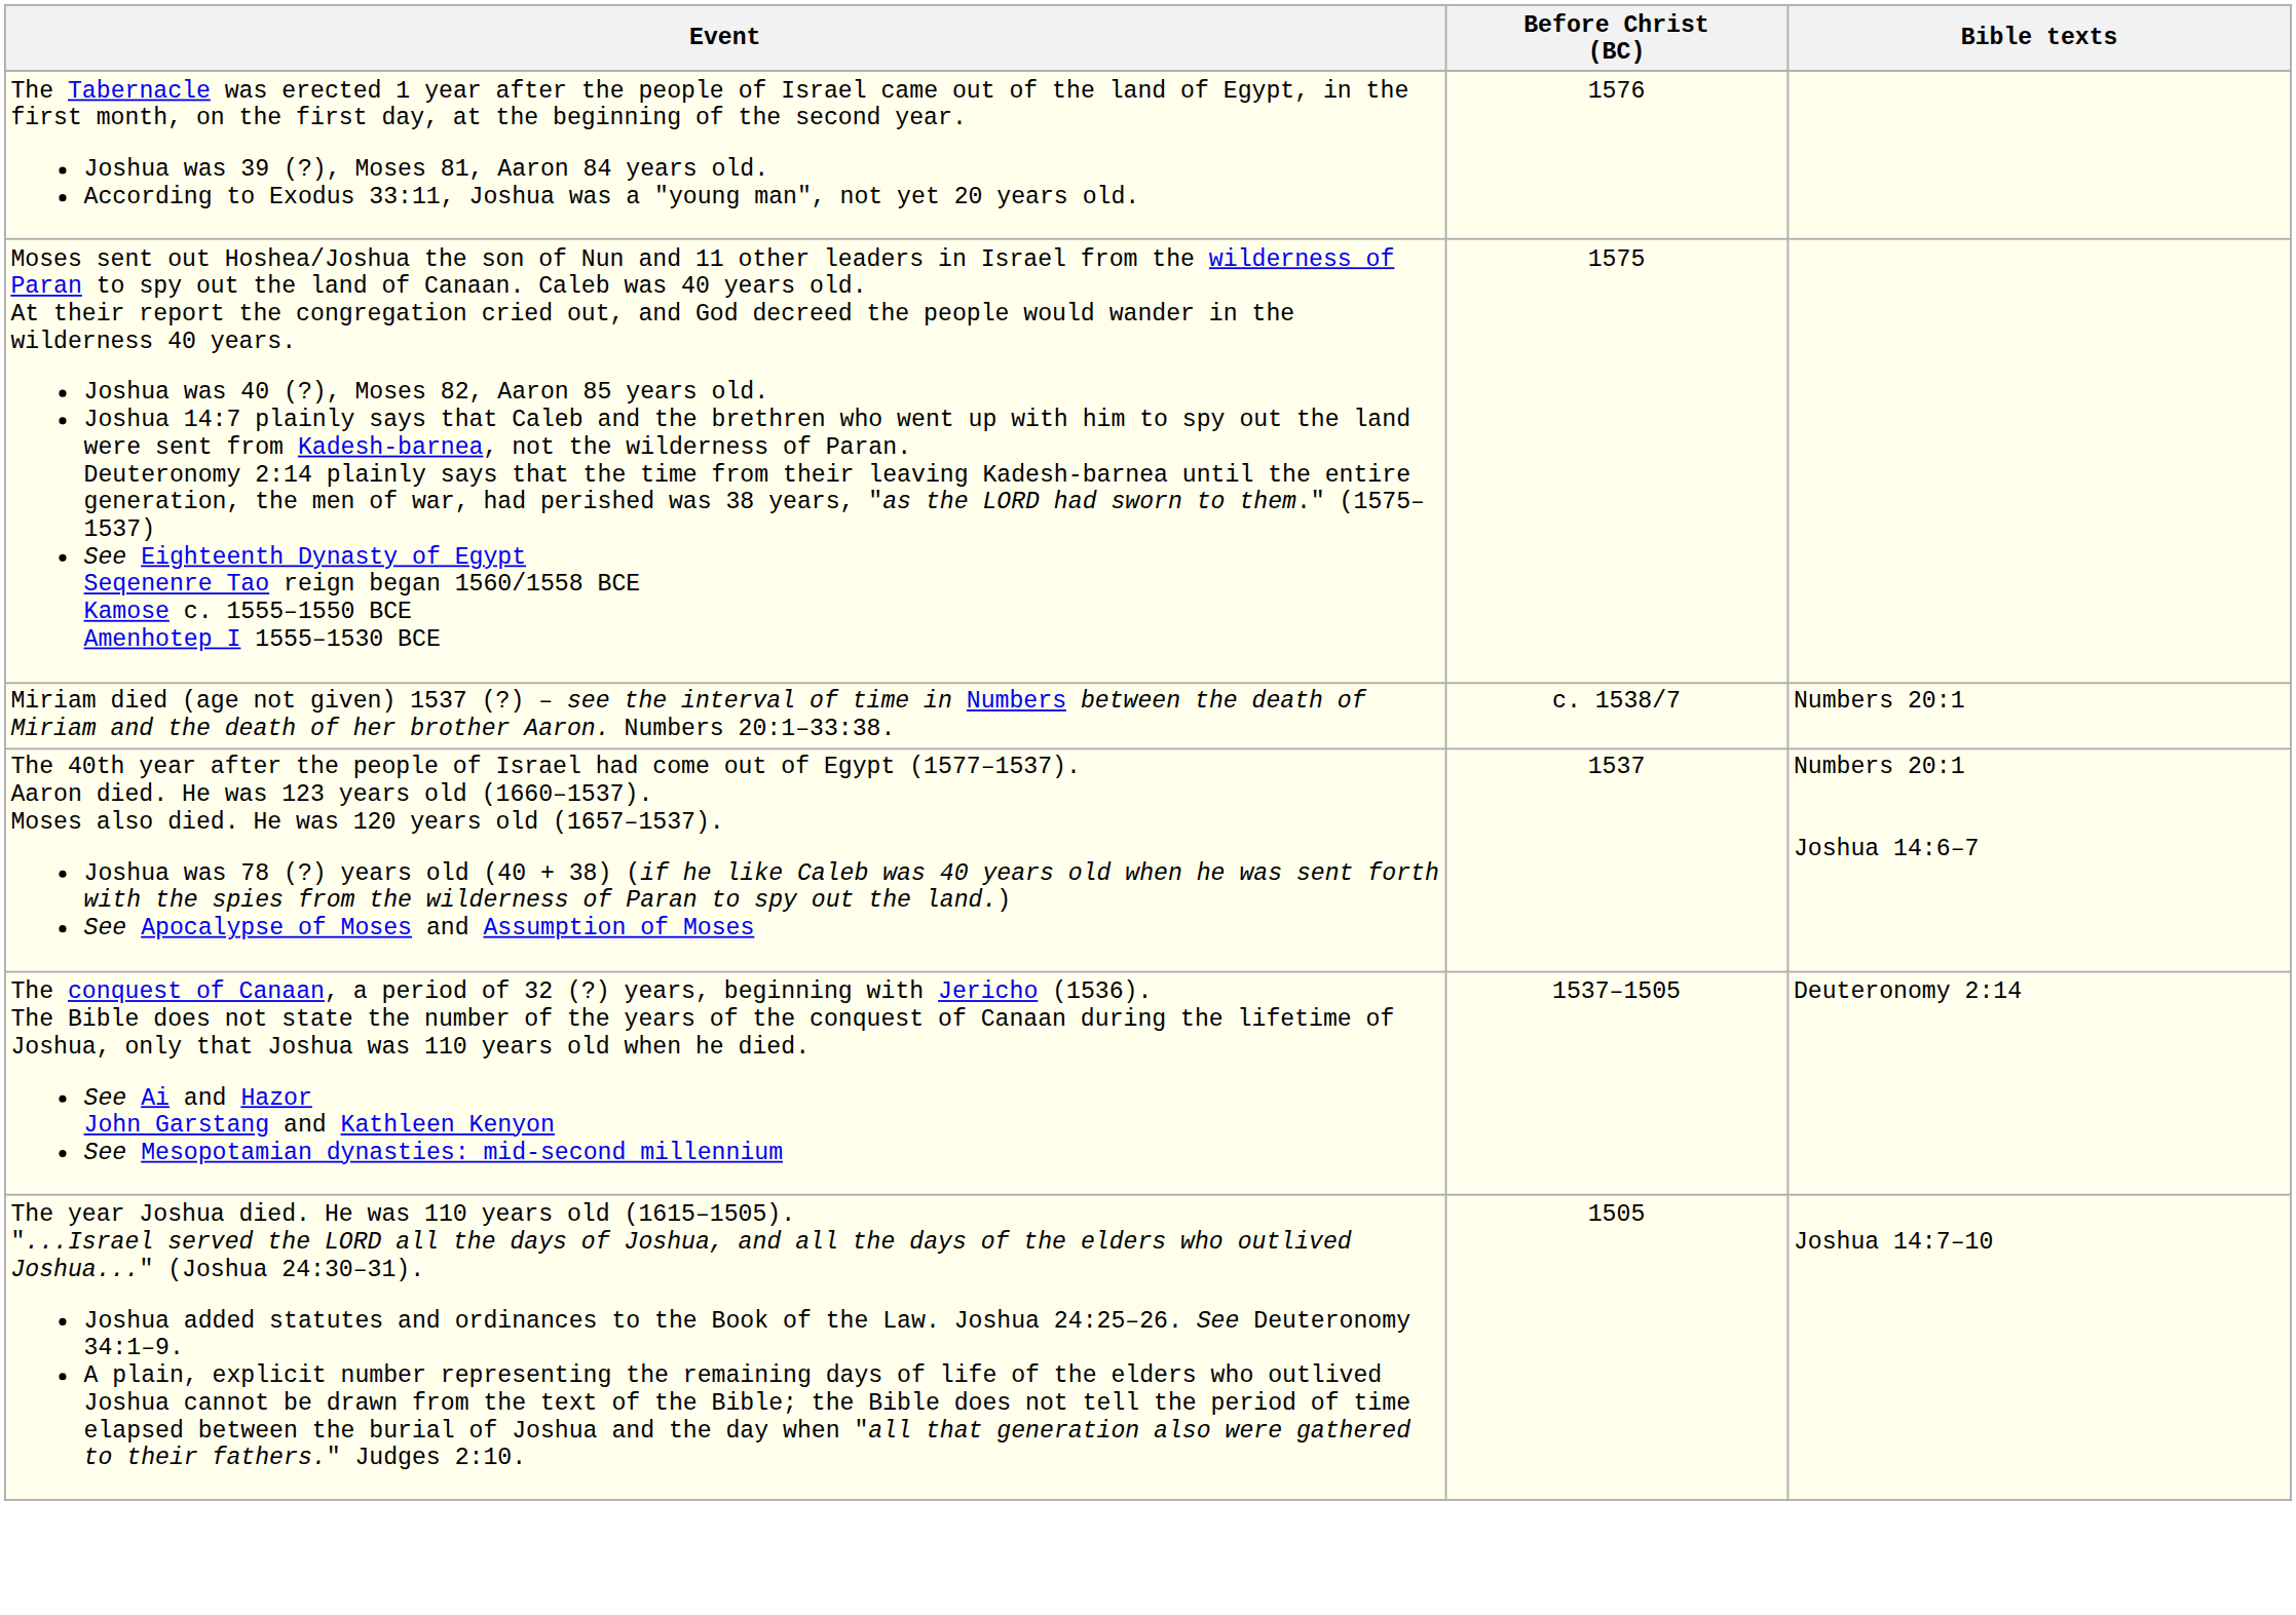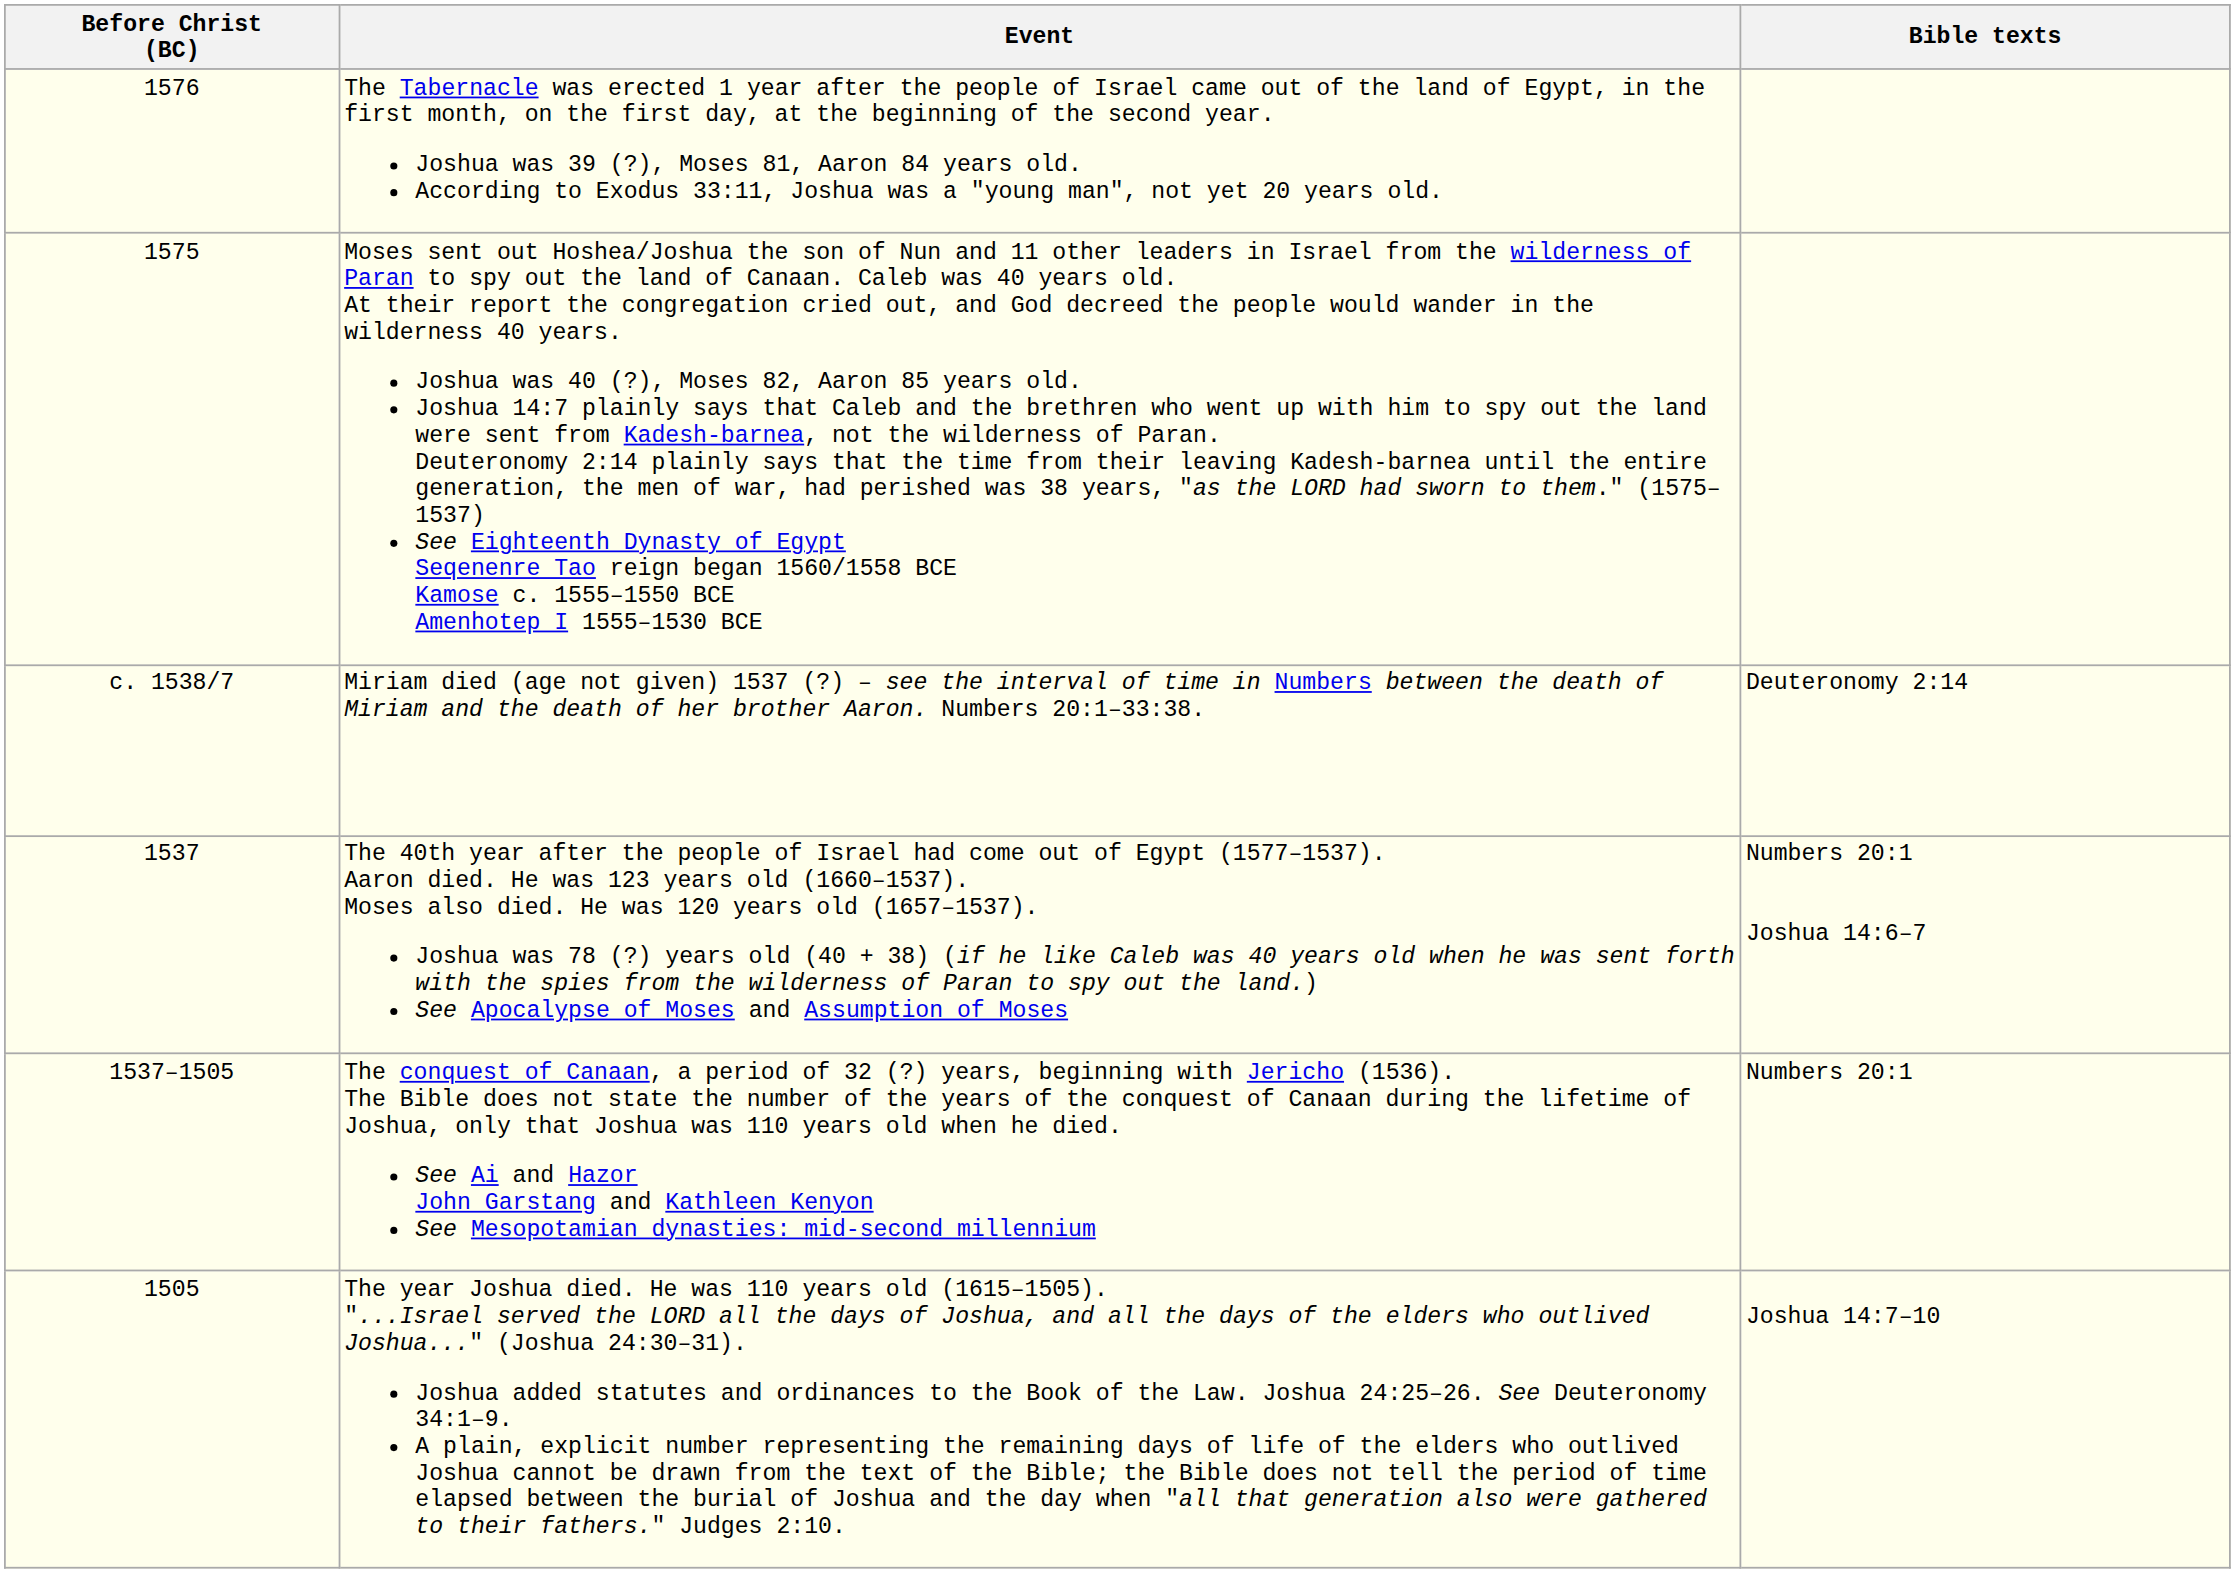columns swapped: Before Christ (BC) <-> Event
row 4 | Bible texts: Numbers 20:1 -> Deuteronomy 2:14
row 6 | Bible texts: Deuteronomy 2:14 -> Numbers 20:1
